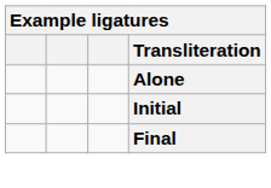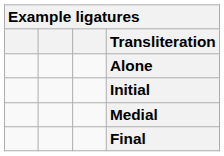+ row: Medial
